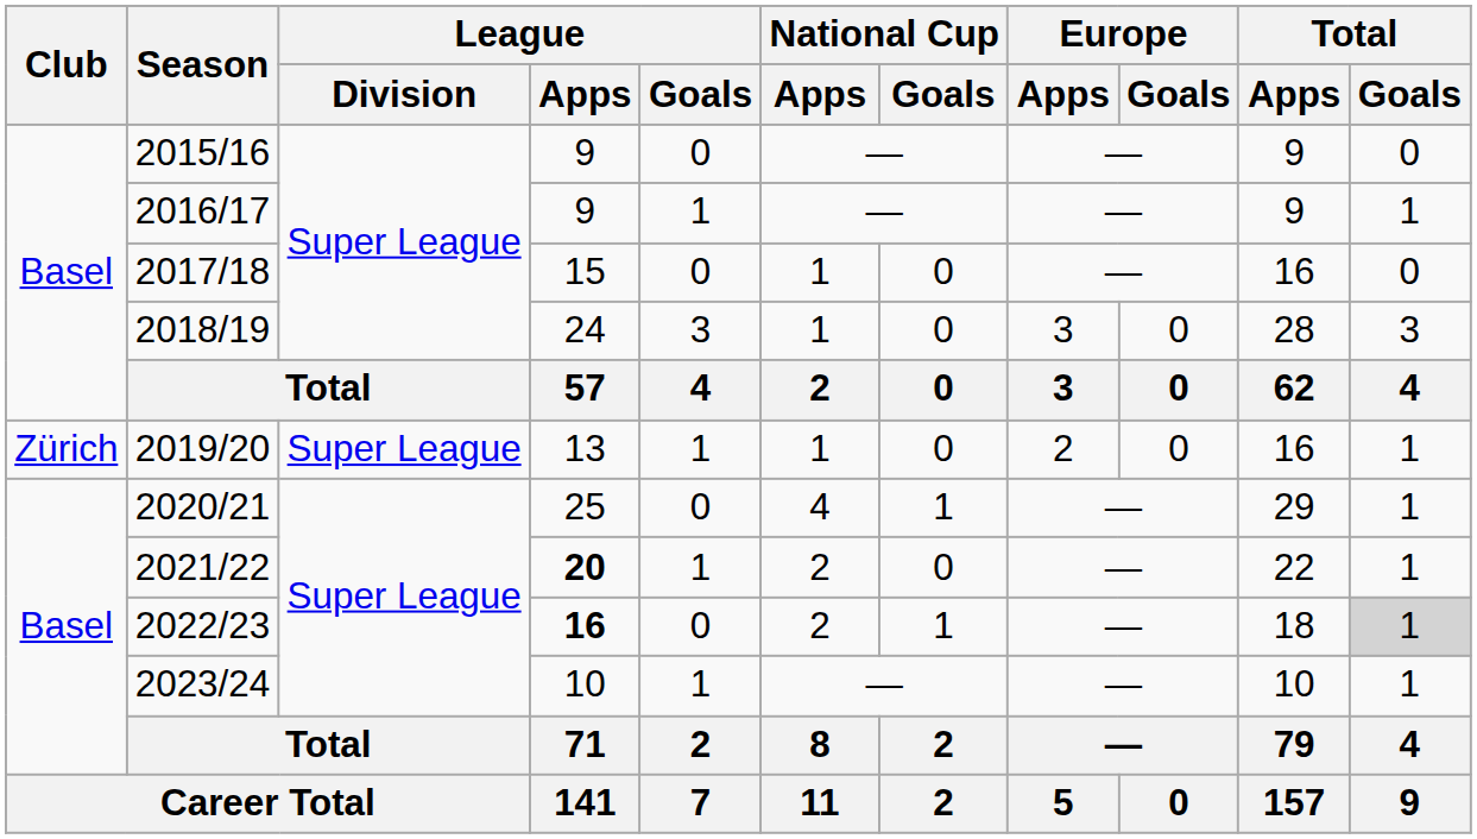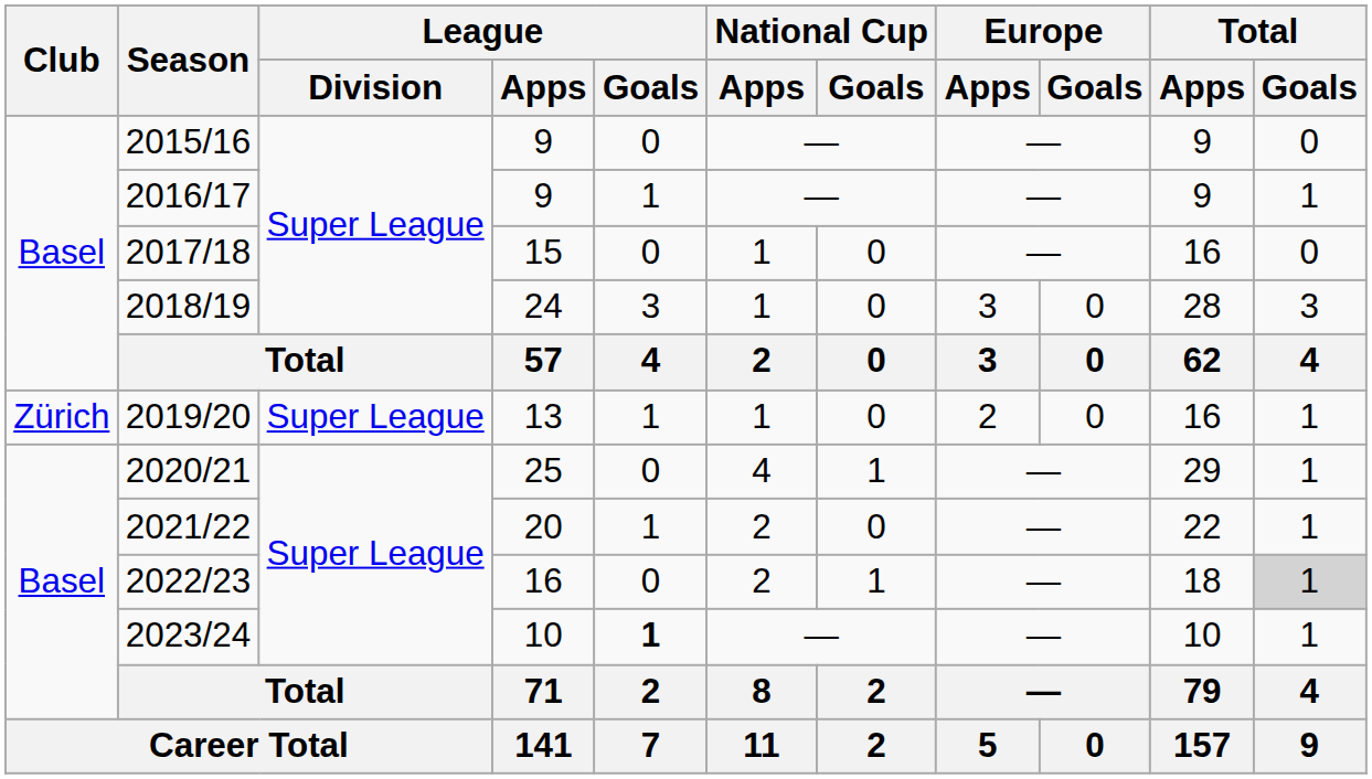2021/22 | League / Apps: bold -> normal
2022/23 | League / Apps: bold -> normal
2023/24 | League / Goals: normal -> bold
